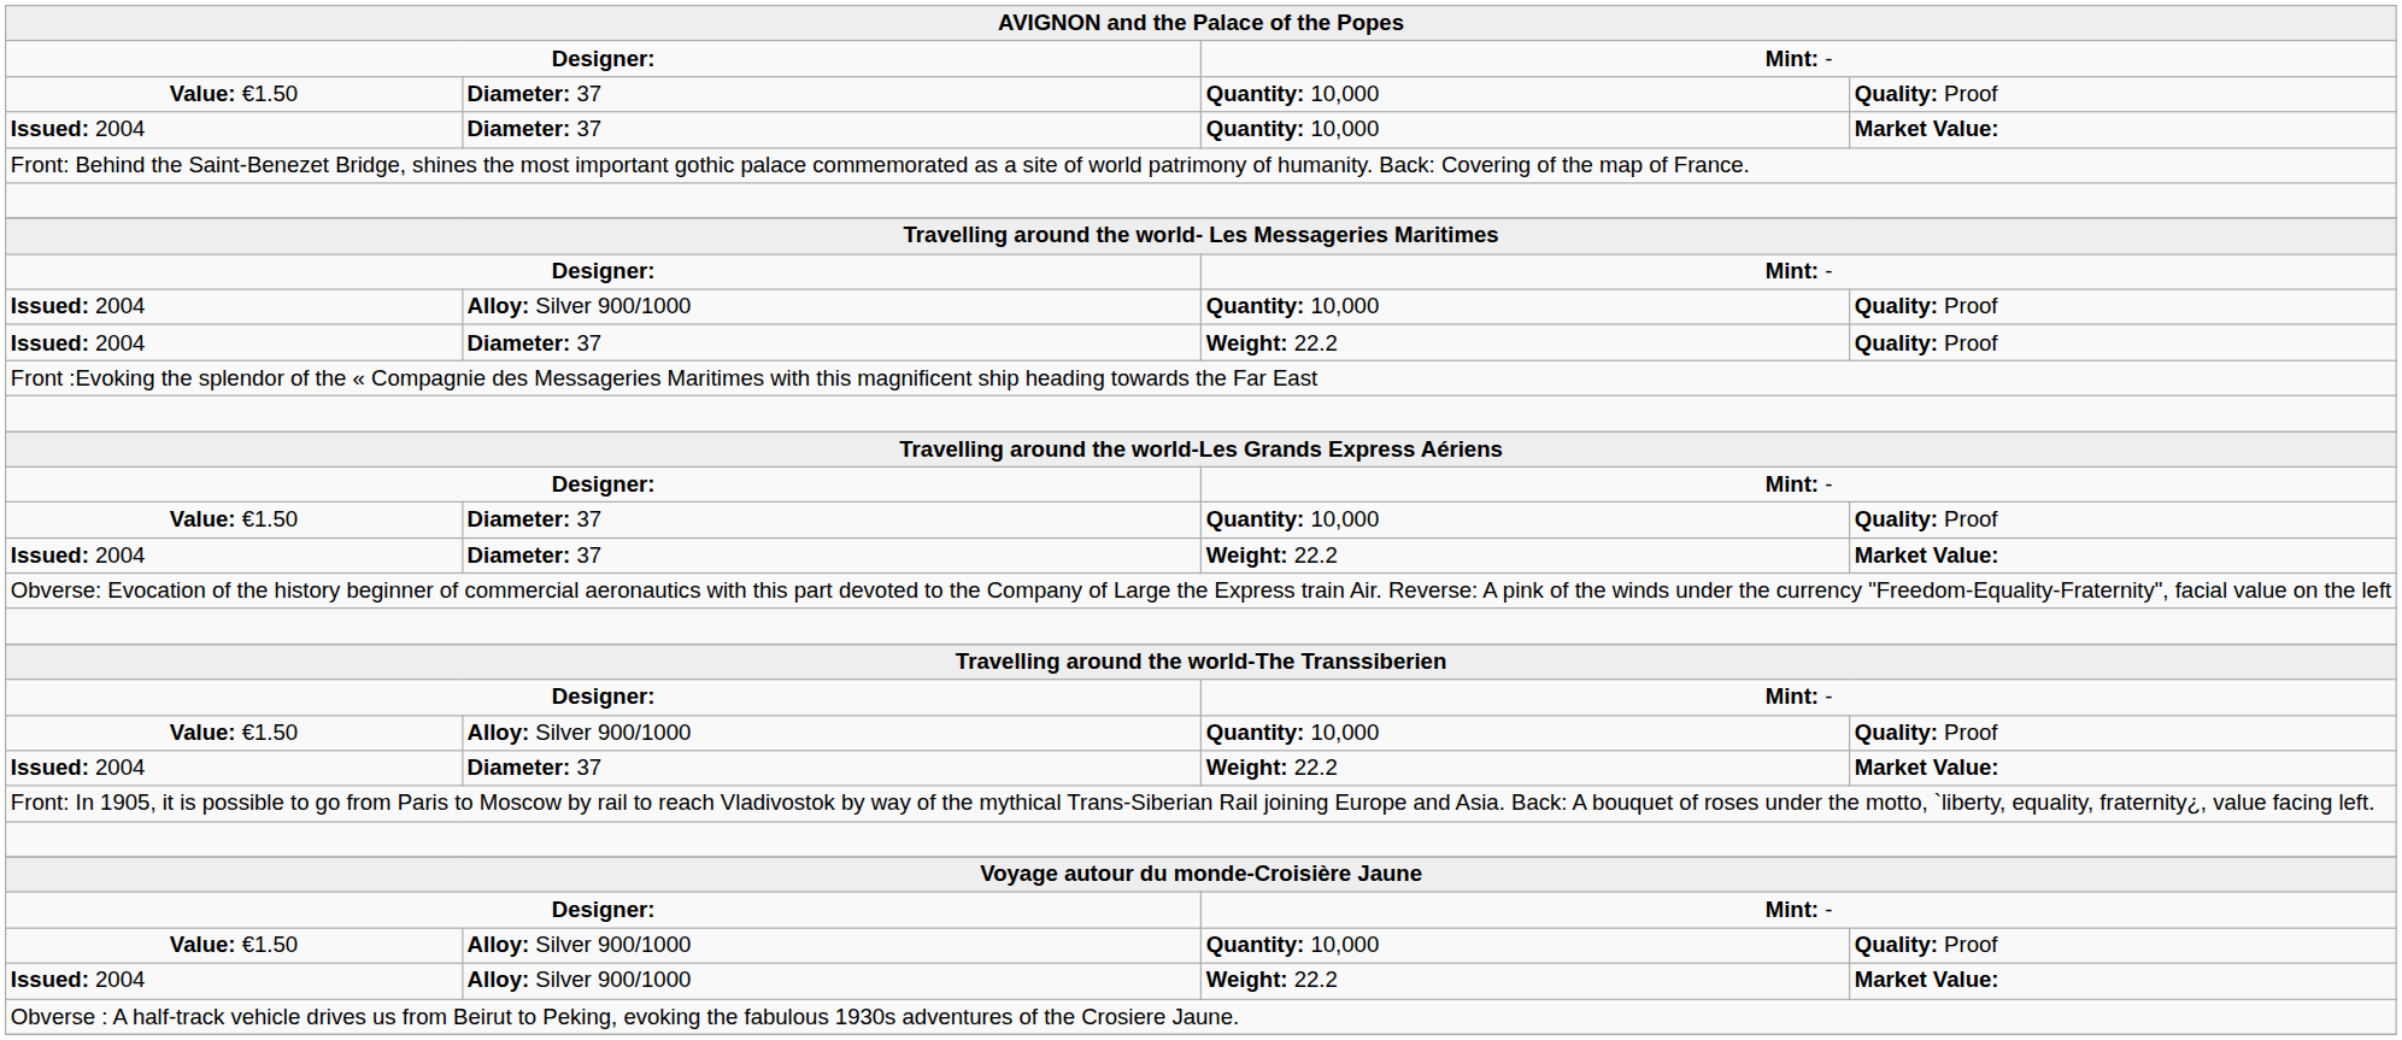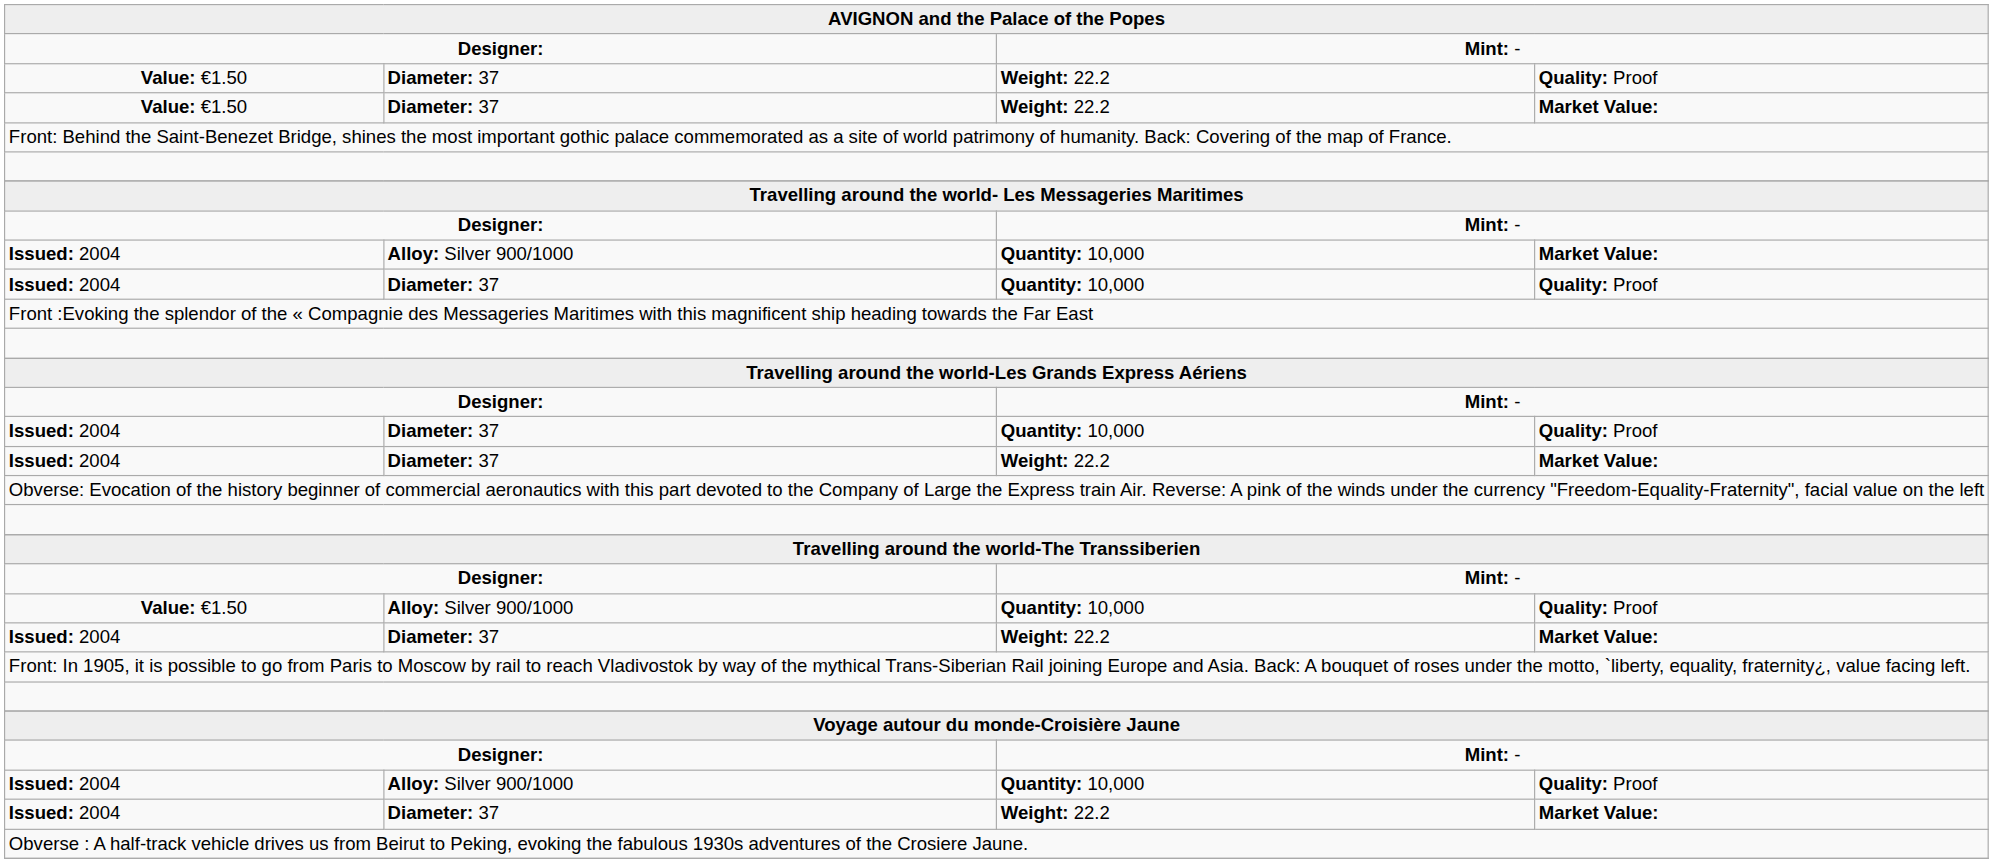row 3 | column 3: Quantity: 10,000 -> Weight: 22.2
row 4 | column 1: Issued: 2004 -> Value: €1.50
row 4 | column 3: Quantity: 10,000 -> Weight: 22.2
row 9 | column 4: Quality: Proof -> Market Value:
row 10 | column 3: Weight: 22.2 -> Quantity: 10,000
row 15 | column 1: Value: €1.50 -> Issued: 2004
row 27 | column 1: Value: €1.50 -> Issued: 2004
row 28 | column 2: Alloy: Silver 900/1000 -> Diameter: 37
